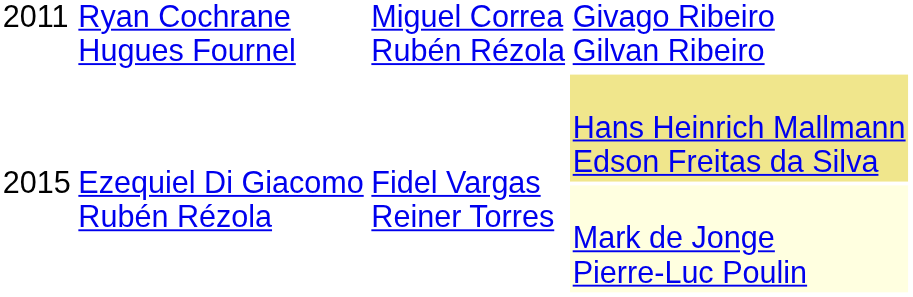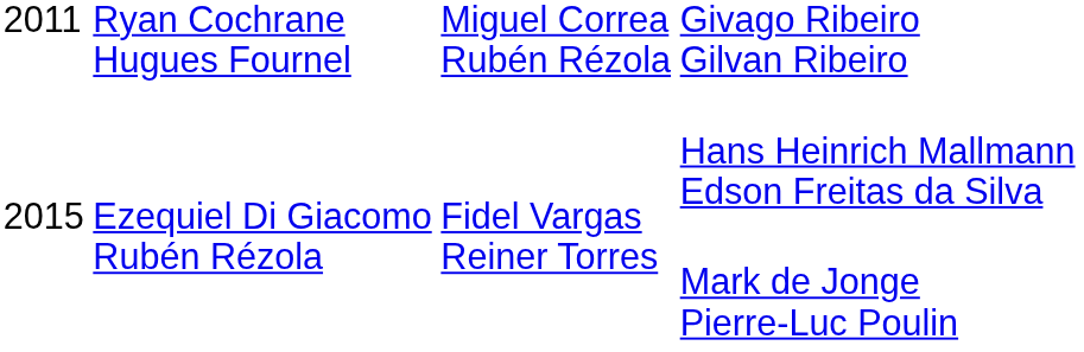Hans Heinrich Mallmann Edson Freitas da Silva | column 4: khaki background -> no background
Mark de Jonge Pierre-Luc Poulin | column 4: lightyellow background -> no background
